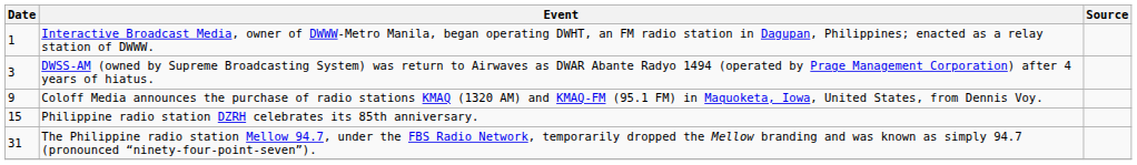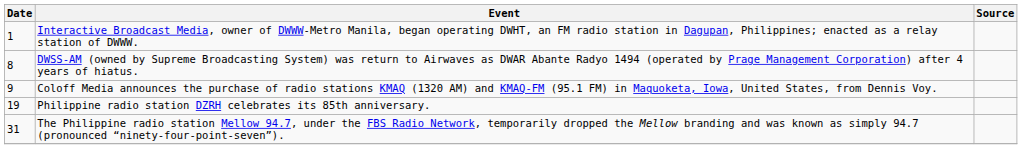row 3 | Date: 3 -> 8
row 5 | Date: 15 -> 19
